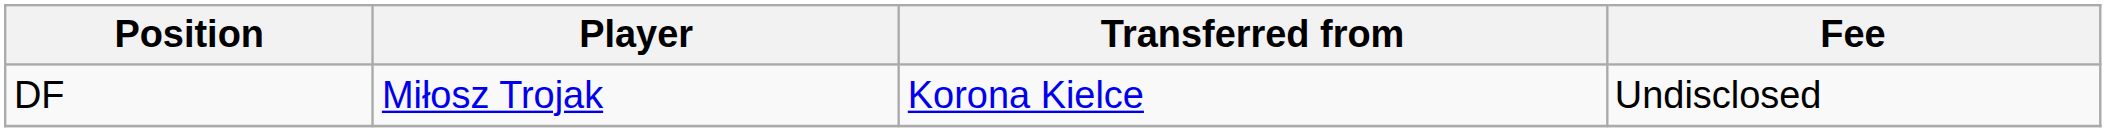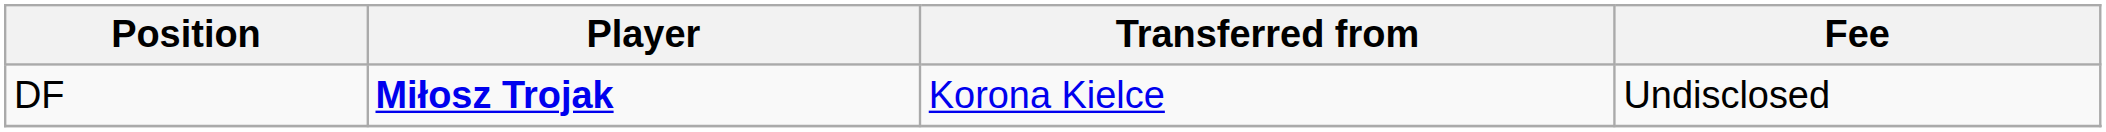DF | Player: normal -> bold
